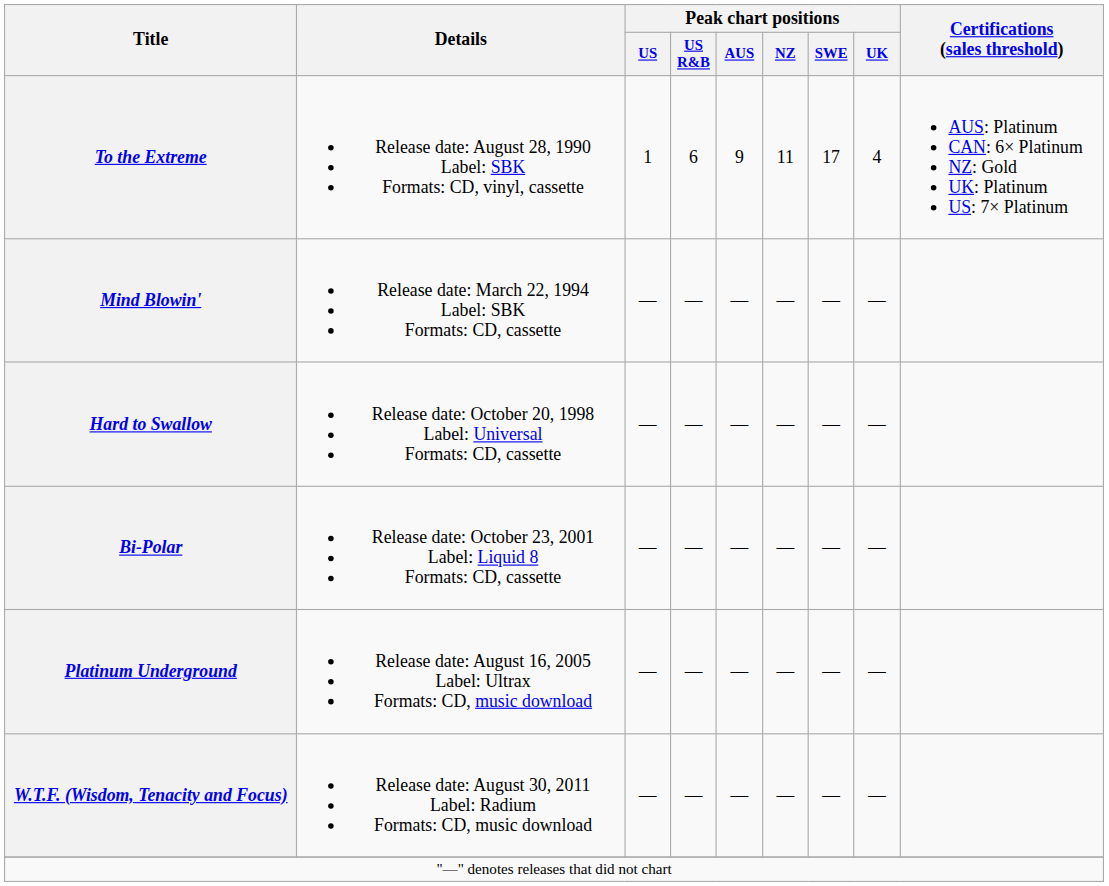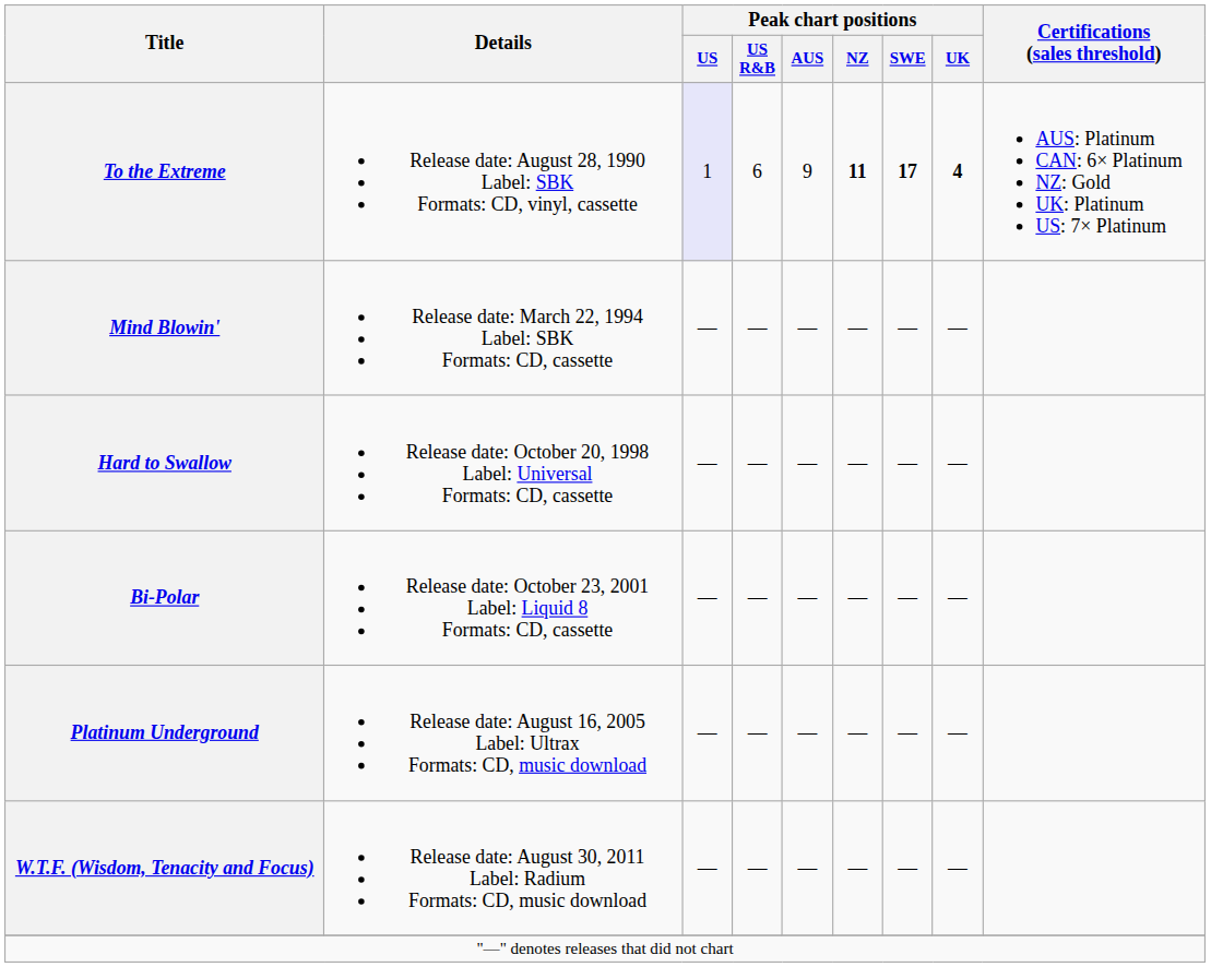To the Extreme | Peak chart positions / US: no background -> lavender background
To the Extreme | Peak chart positions / NZ: normal -> bold
To the Extreme | Peak chart positions / SWE: normal -> bold
To the Extreme | Peak chart positions / UK: normal -> bold
